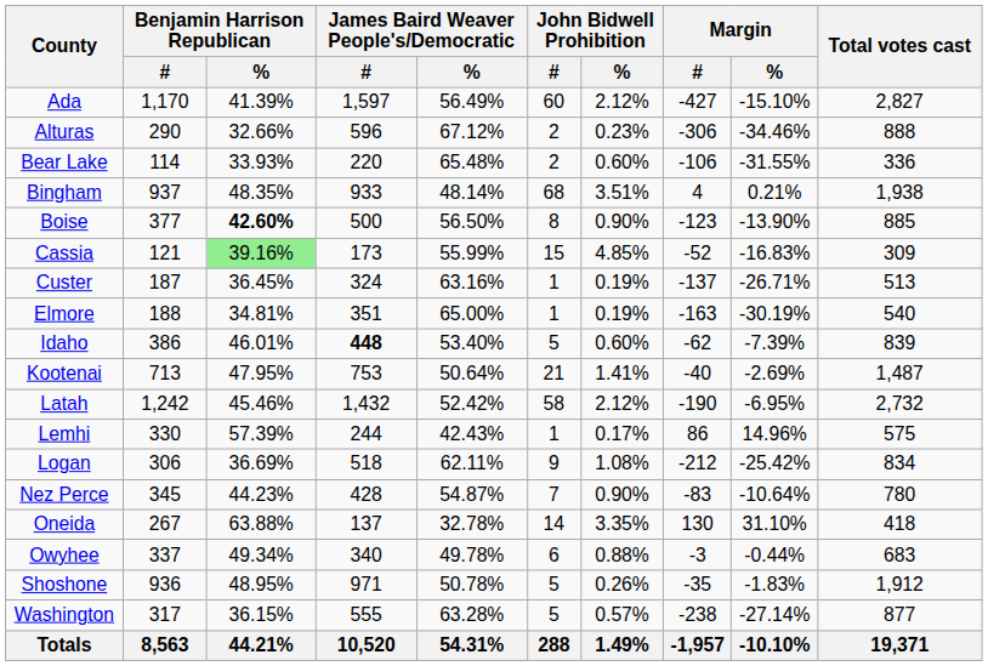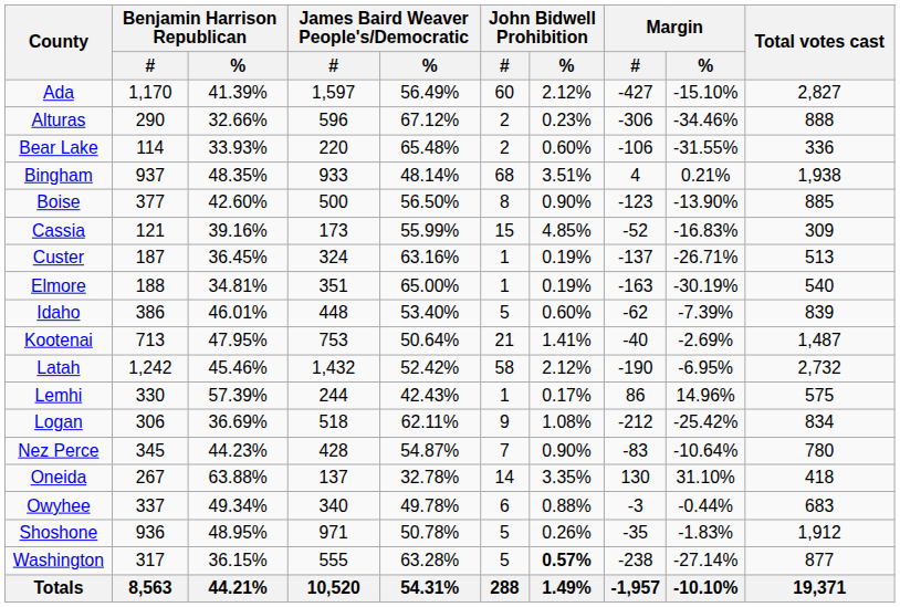Boise | Benjamin Harrison Republican / %: bold -> normal
Cassia | Benjamin Harrison Republican / %: lightgreen background -> no background
Idaho | James Baird Weaver People's/Democratic / #: bold -> normal
Washington | John Bidwell Prohibition / %: normal -> bold
